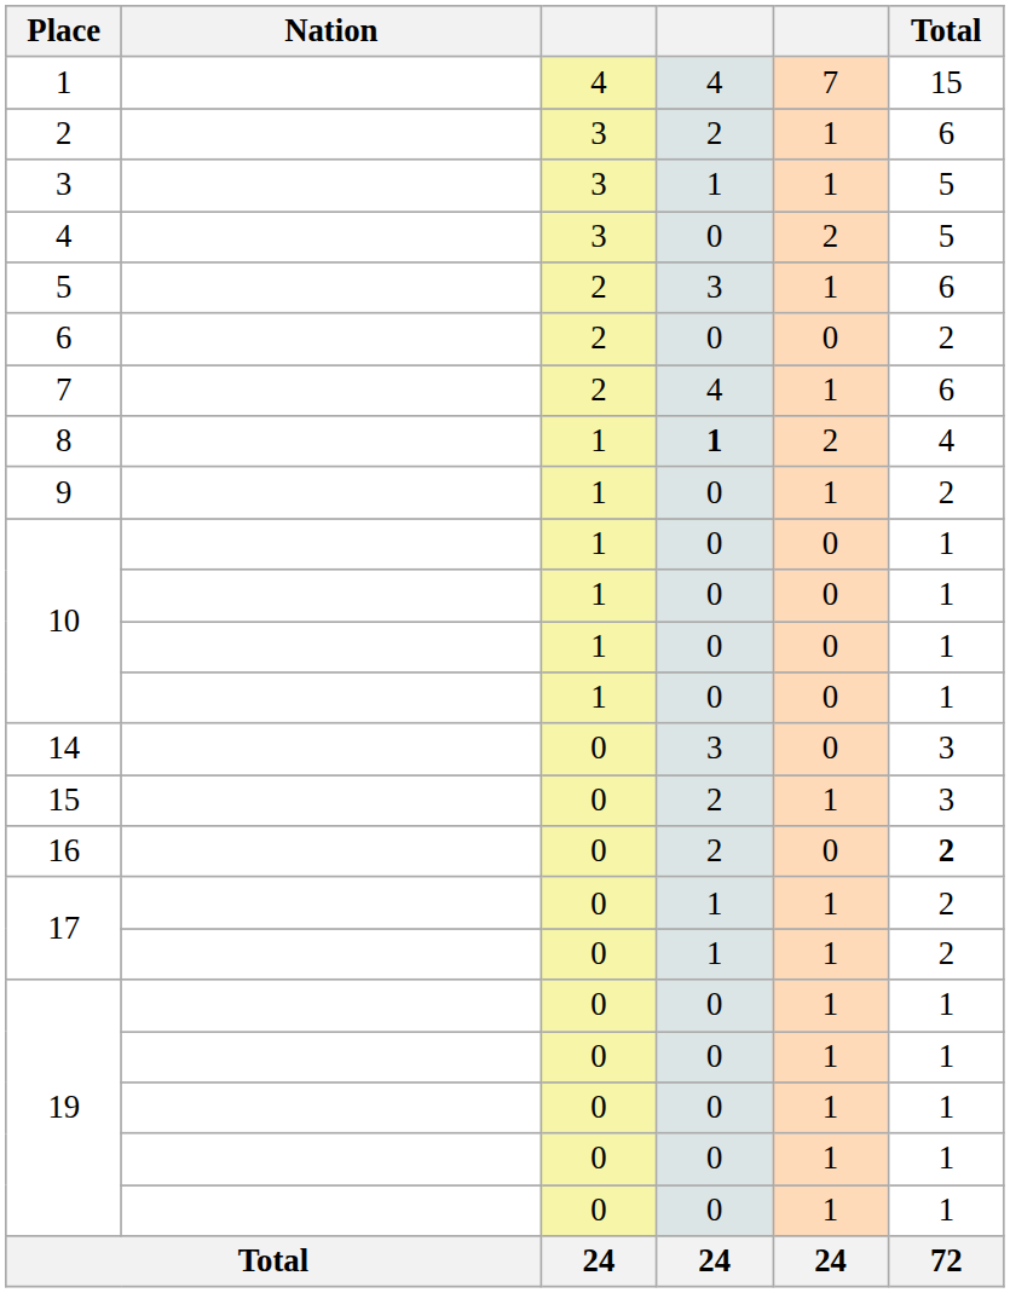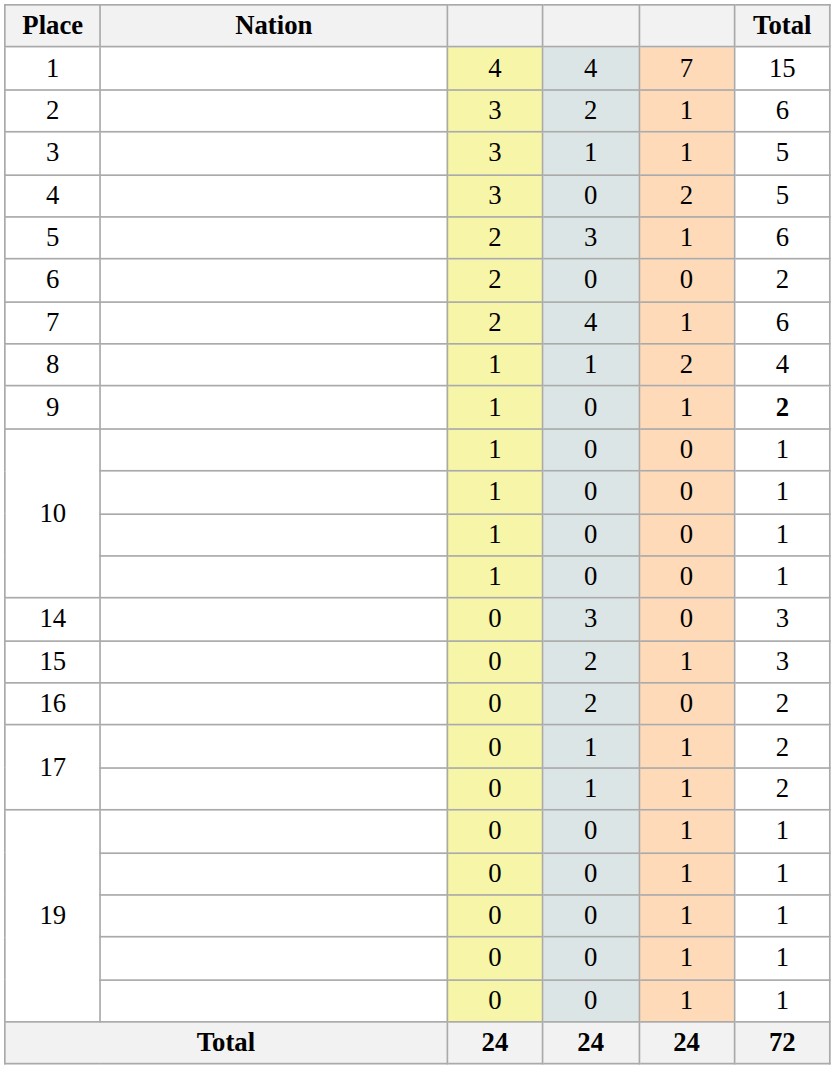8 | column 4: bold -> normal
9 | Total: normal -> bold
16 | Total: bold -> normal
